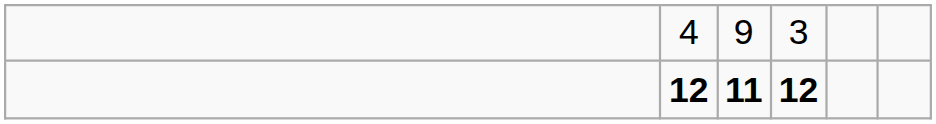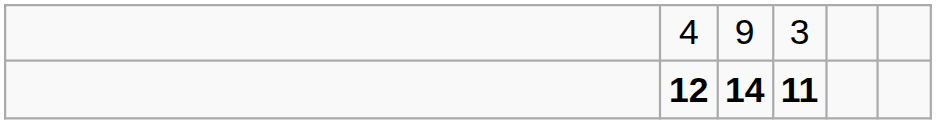row 2 | column 3: 11 -> 14
row 2 | column 4: 12 -> 11
